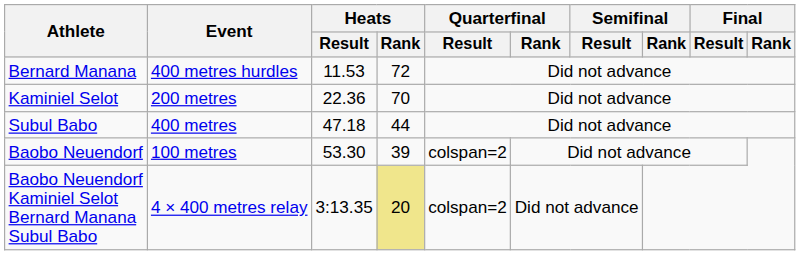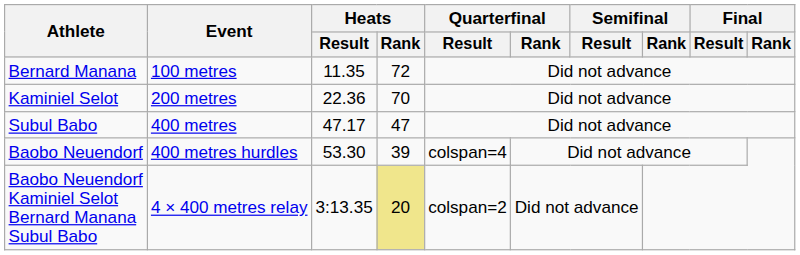Bernard Manana | Event: 400 metres hurdles -> 100 metres
Bernard Manana | Heats / Result: 11.53 -> 11.35
Subul Babo | Heats / Result: 47.18 -> 47.17
Subul Babo | Heats / Rank: 44 -> 47
Baobo Neuendorf | Event: 100 metres -> 400 metres hurdles
Baobo Neuendorf | Quarterfinal / Result: colspan=2 -> colspan=4
